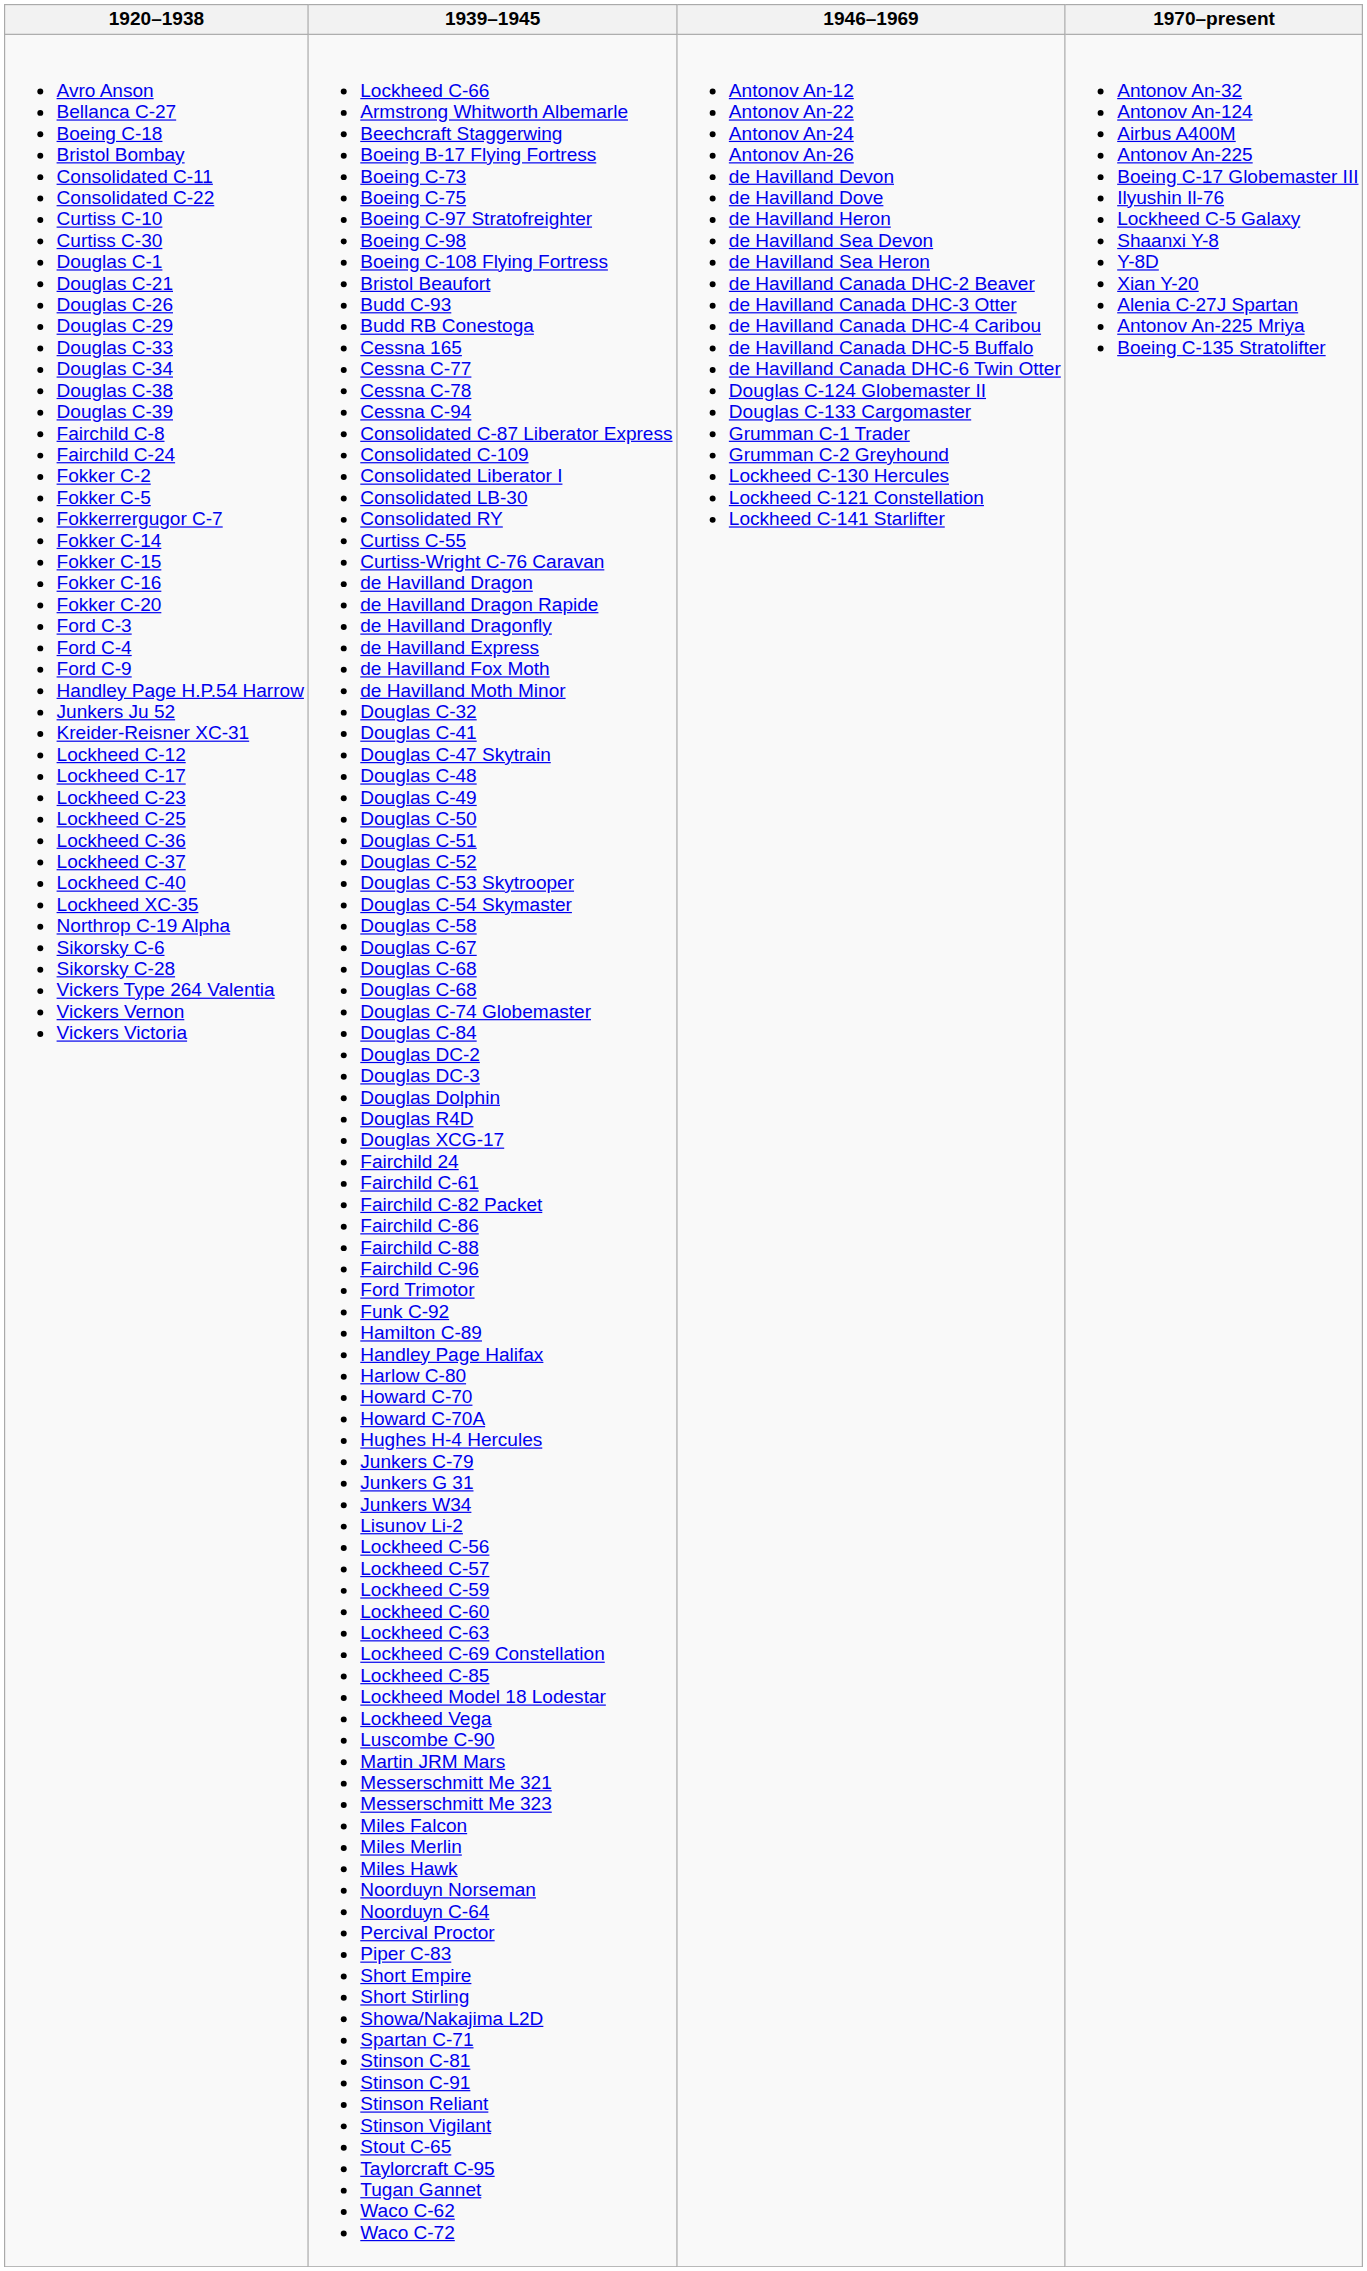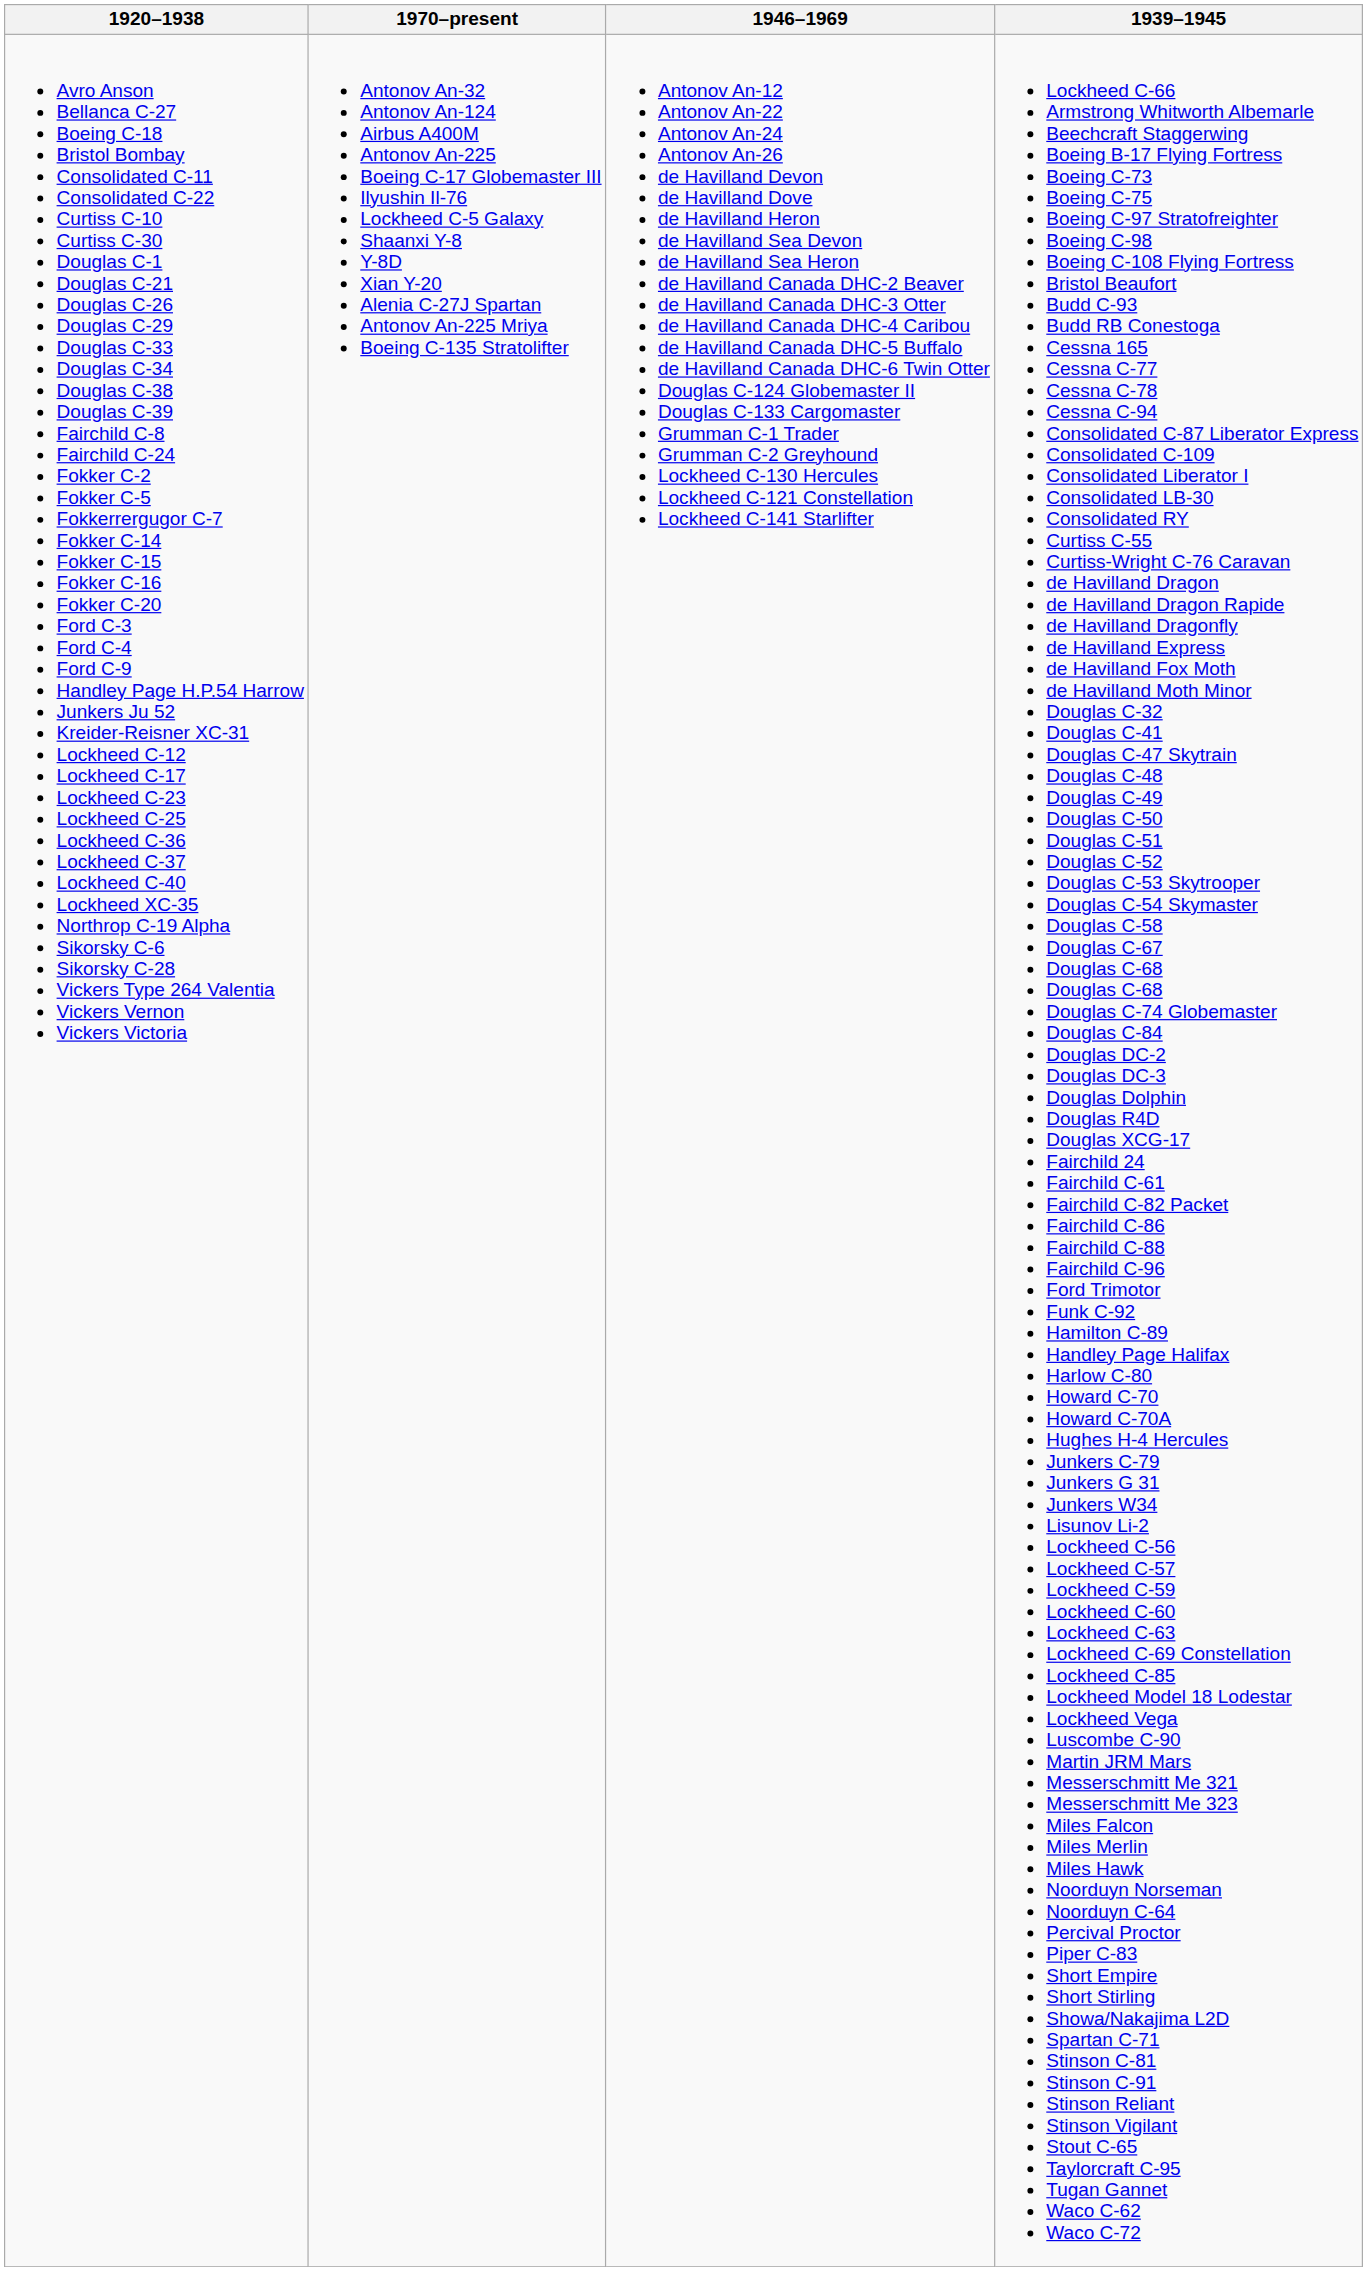columns swapped: 1939–1945 <-> 1970–present
